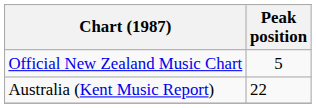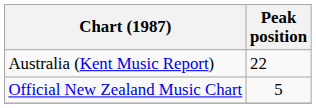rows swapped: Australia (Kent Music Report) <-> Official New Zealand Music Chart
